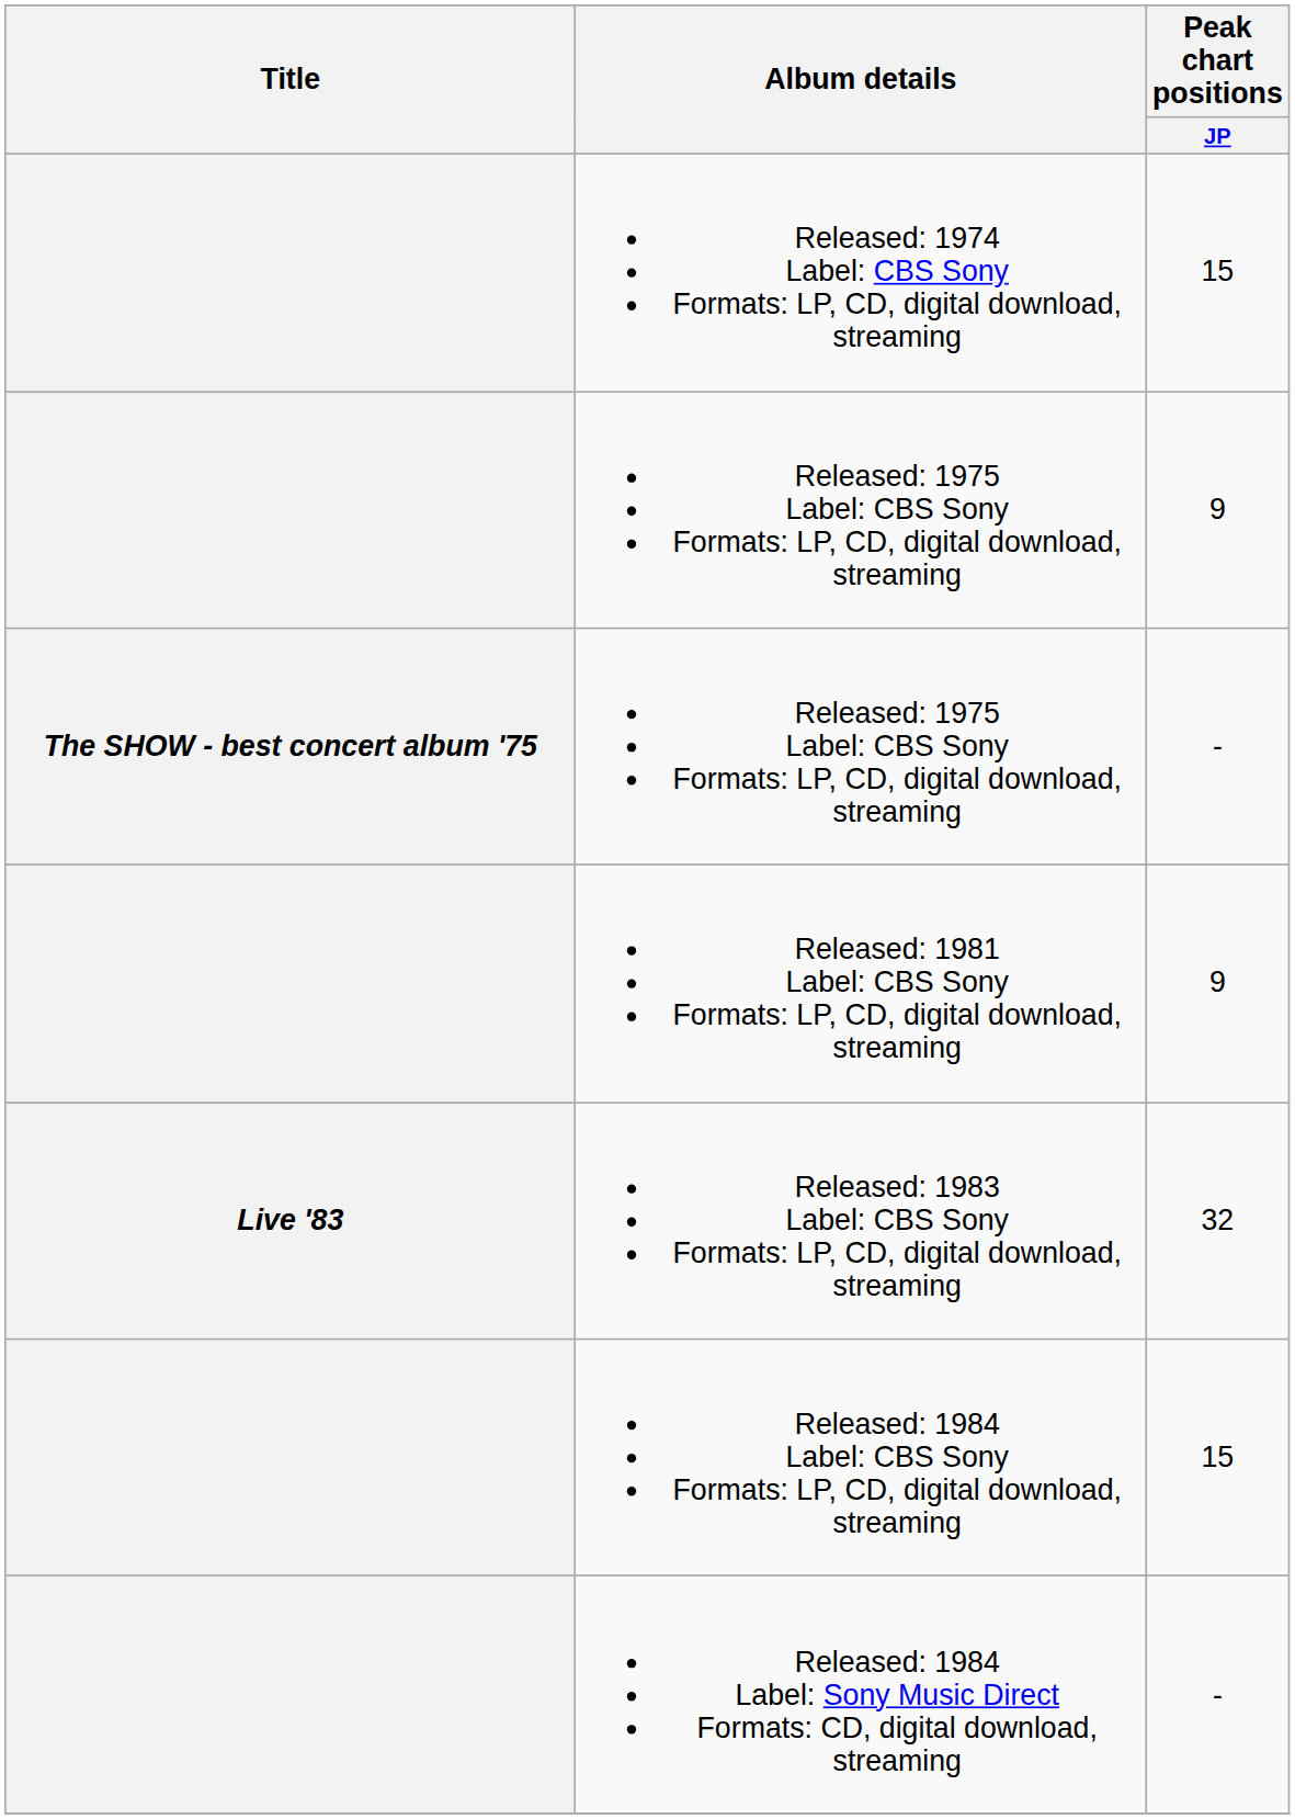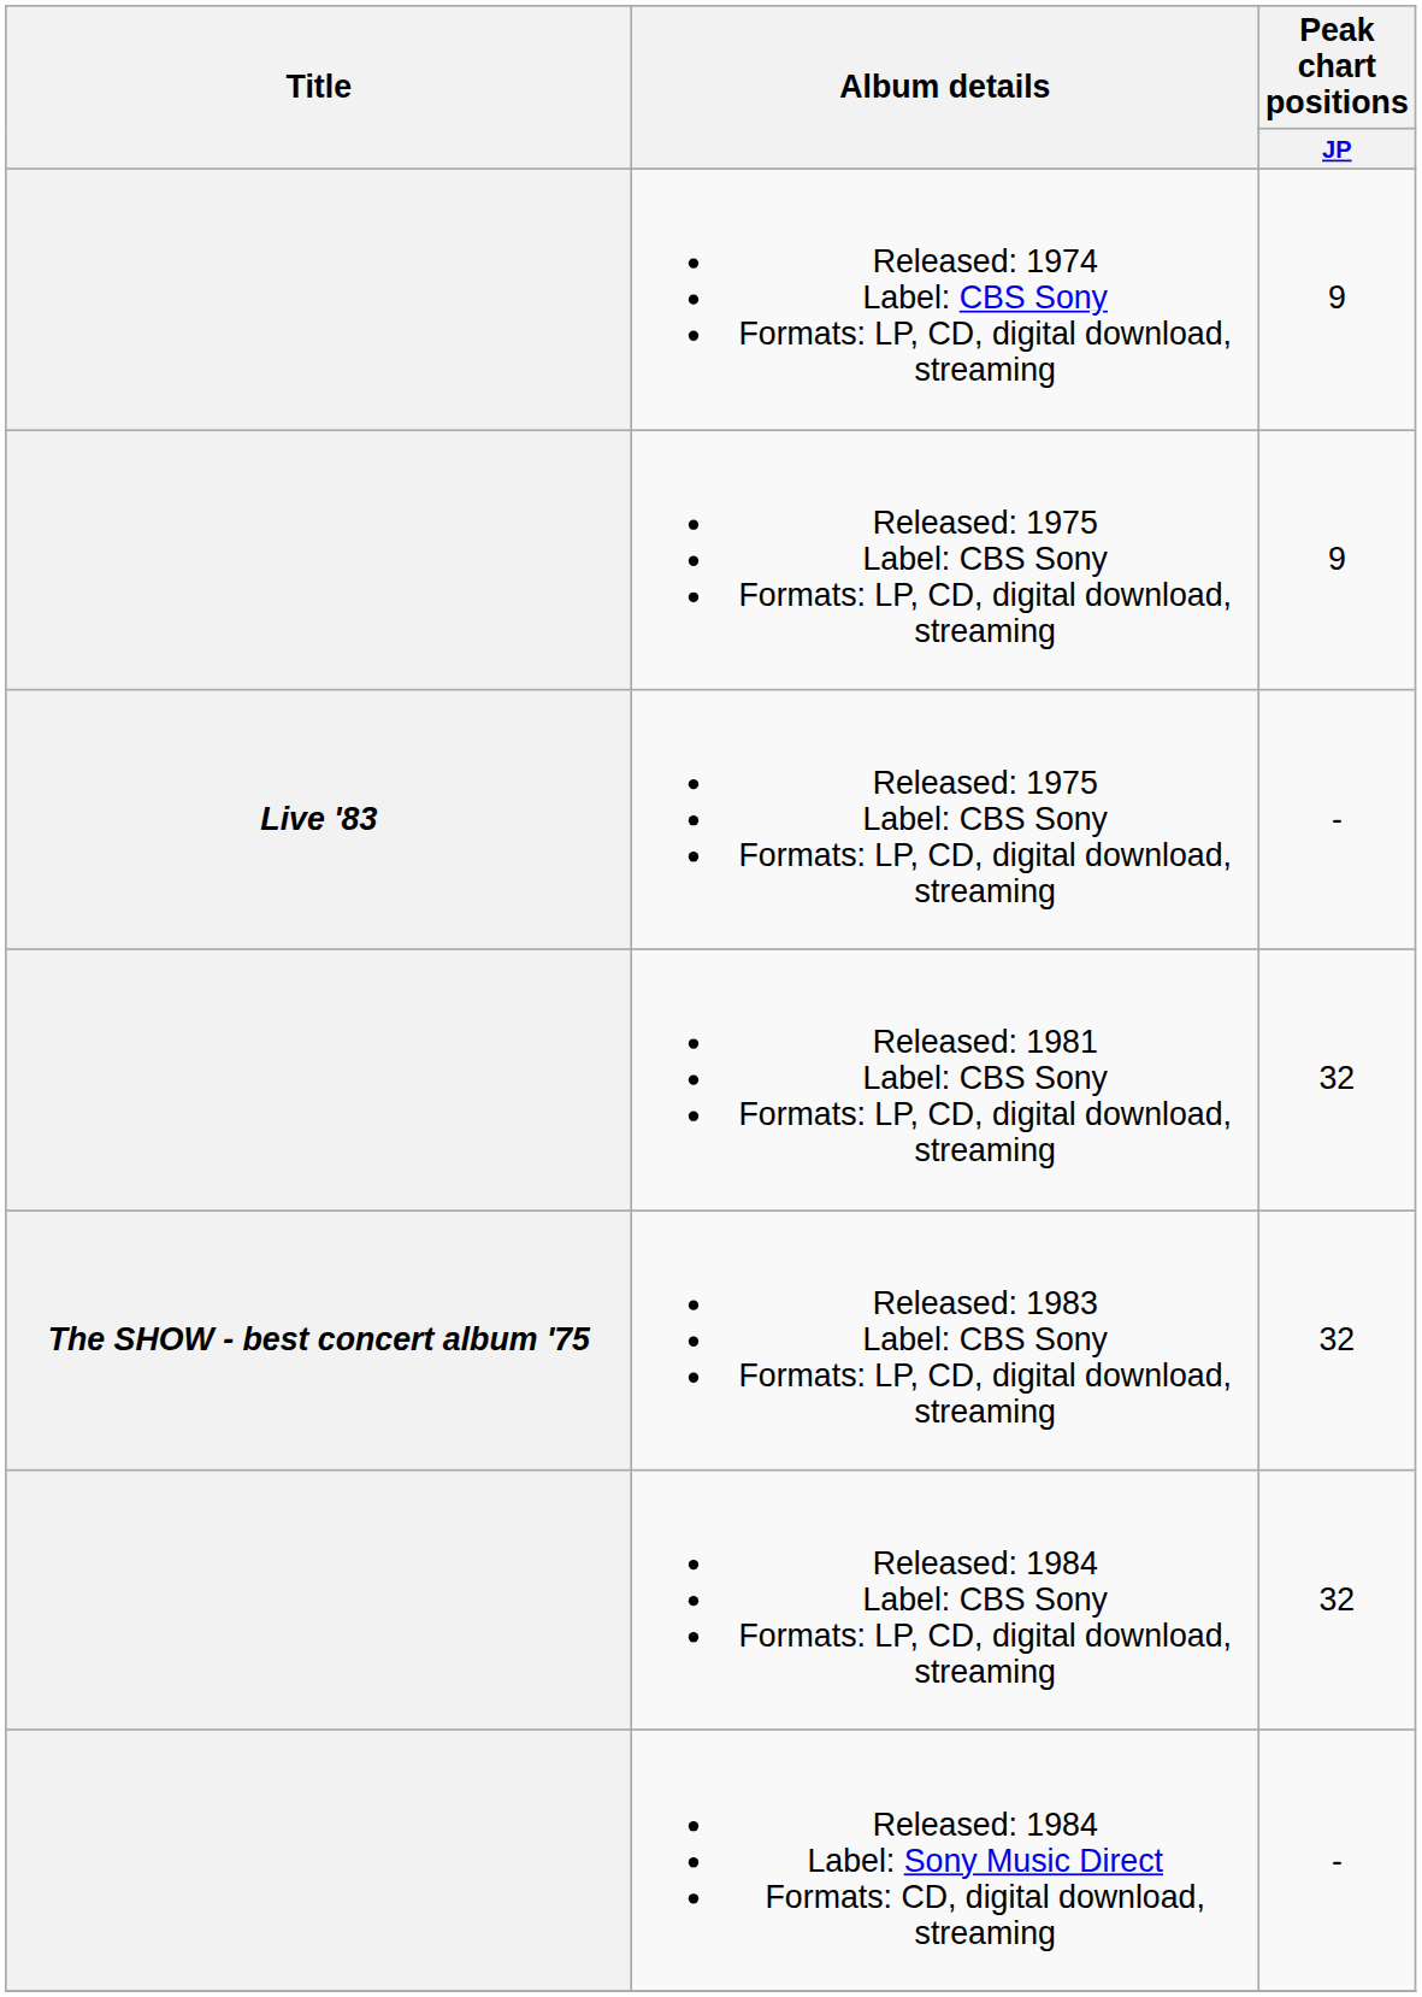row 3 | Peak chart positions / JP: 15 -> 9
row 5 | Title: The SHOW - best concert album '75 -> Live '83
row 6 | Peak chart positions / JP: 9 -> 32
row 7 | Title: Live '83 -> The SHOW - best concert album '75
row 8 | Peak chart positions / JP: 15 -> 32
